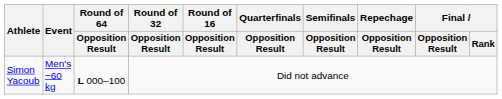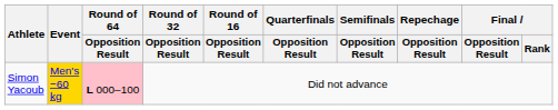Simon Yacoub | Event: no background -> gold background
Simon Yacoub | Round of 64 / Opposition Result: no background -> pink background
